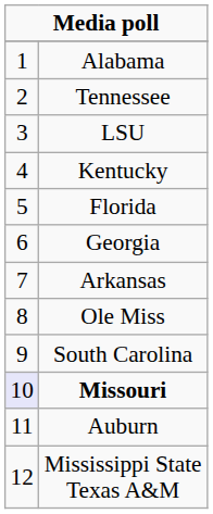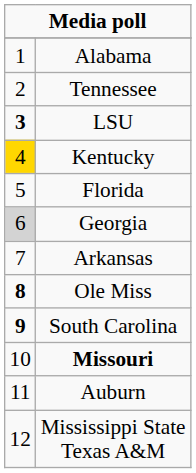LSU | column 1: normal -> bold
Kentucky | column 1: no background -> gold background
Georgia | column 1: no background -> lightgrey background
Ole Miss | column 1: normal -> bold
South Carolina | column 1: normal -> bold
Missouri | column 1: lavender background -> no background
